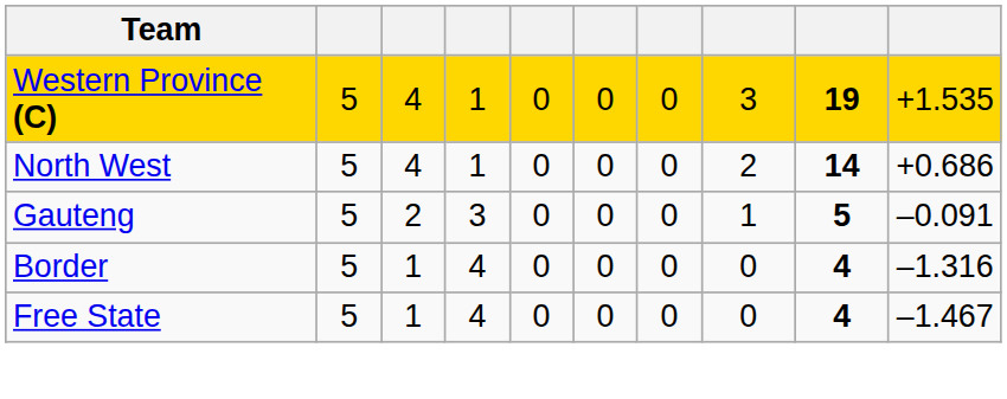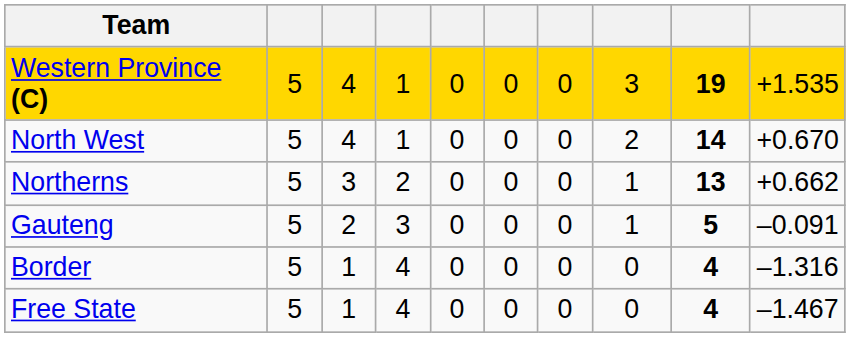North West | column 10: +0.686 -> +0.670
+ row: Northerns | 5 | 3 | 2 | 0 | 0 | 0 | 1 | 13 | +0.662
